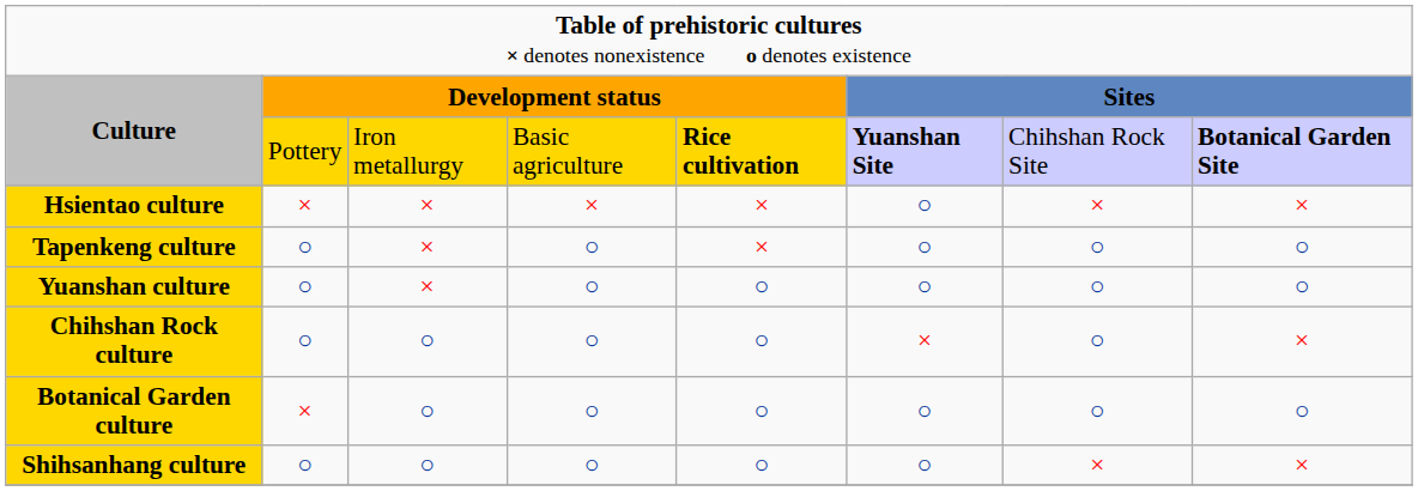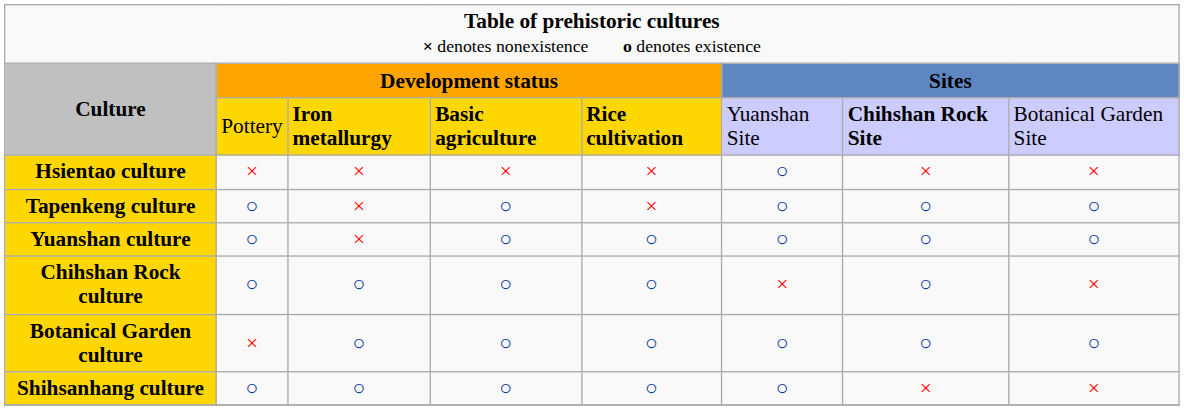Culture / Pottery | column 3: normal -> bold
Culture / Pottery | column 4: normal -> bold
Culture / Pottery | column 6: bold -> normal
Culture / Pottery | column 7: normal -> bold
Culture / Pottery | column 8: bold -> normal
